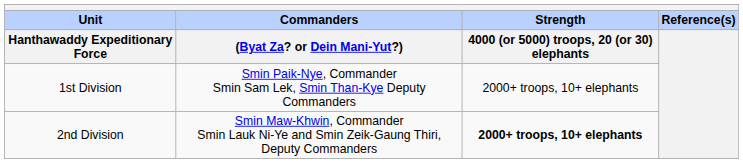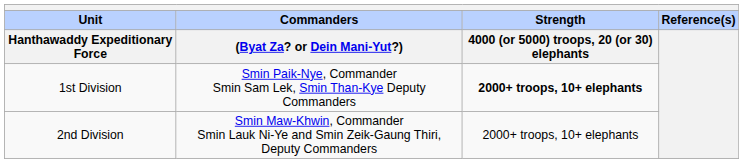1st Division | Strength / 4000 (or 5000) troops, 20 (or 30) elephants: normal -> bold
2nd Division | Strength / 4000 (or 5000) troops, 20 (or 30) elephants: bold -> normal
